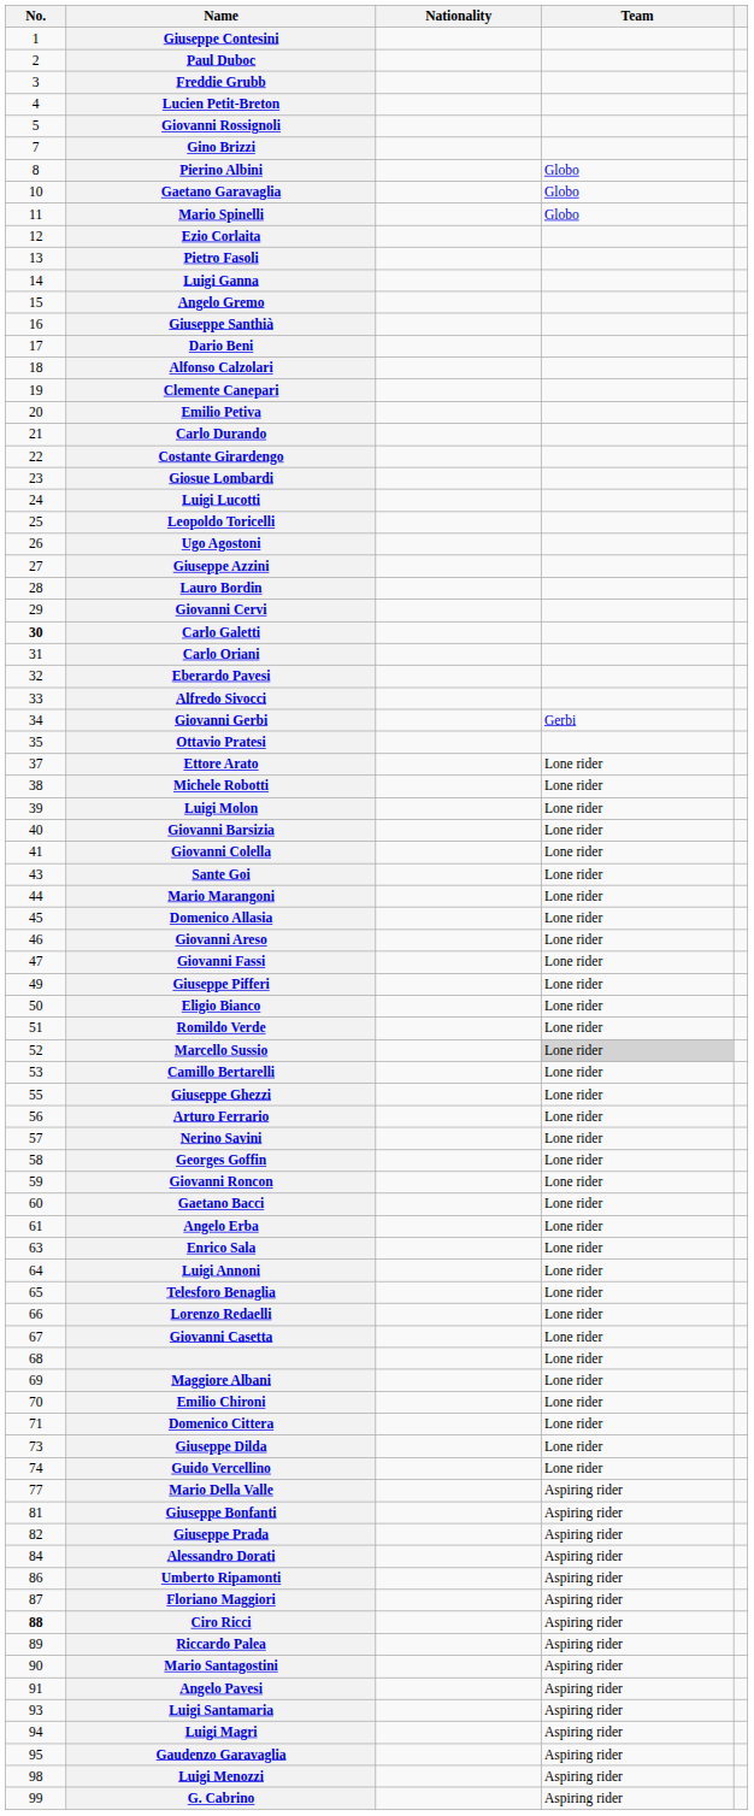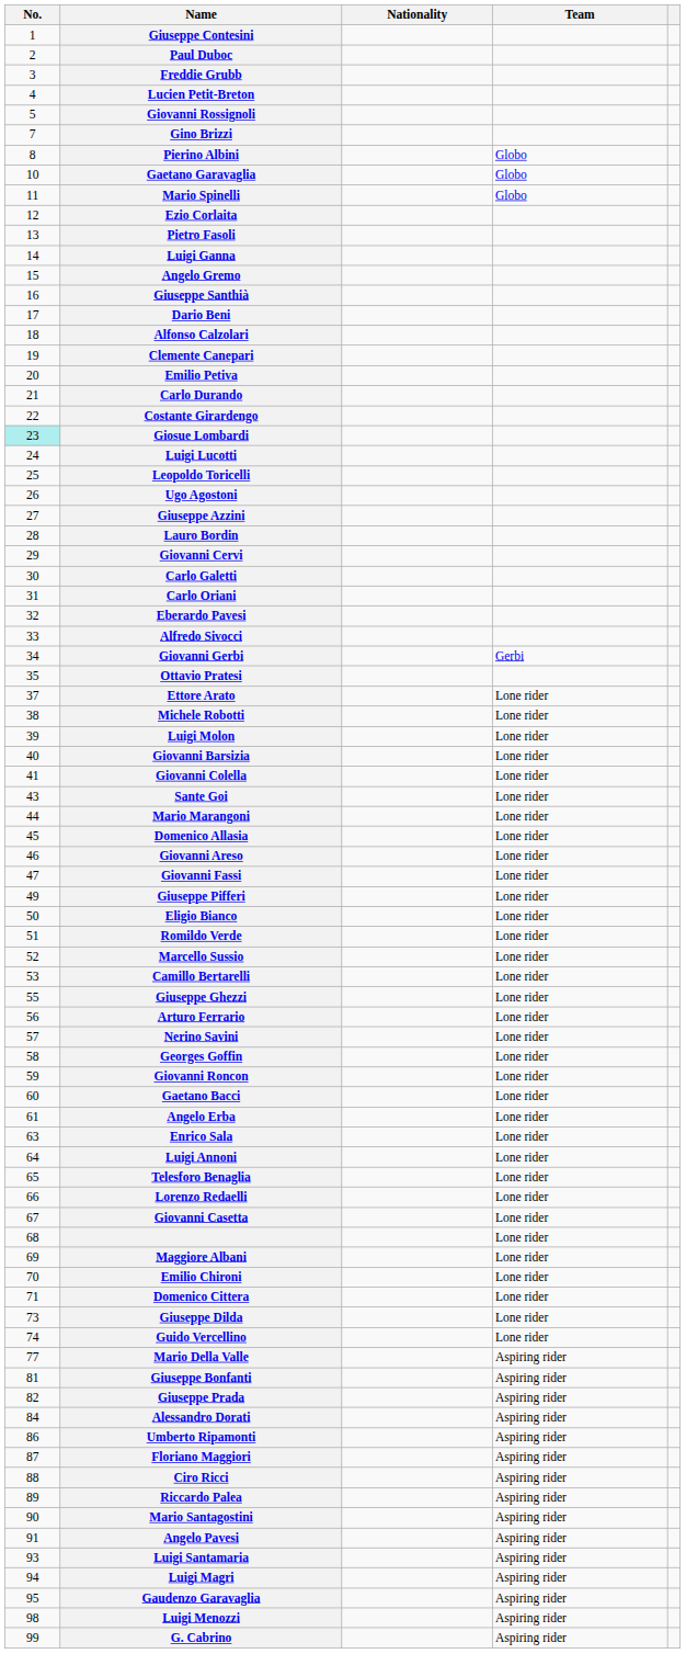Giosue Lombardi | No.: no background -> paleturquoise background
Carlo Galetti | No.: bold -> normal
Marcello Sussio | Team: lightgrey background -> no background
Ciro Ricci | No.: bold -> normal
